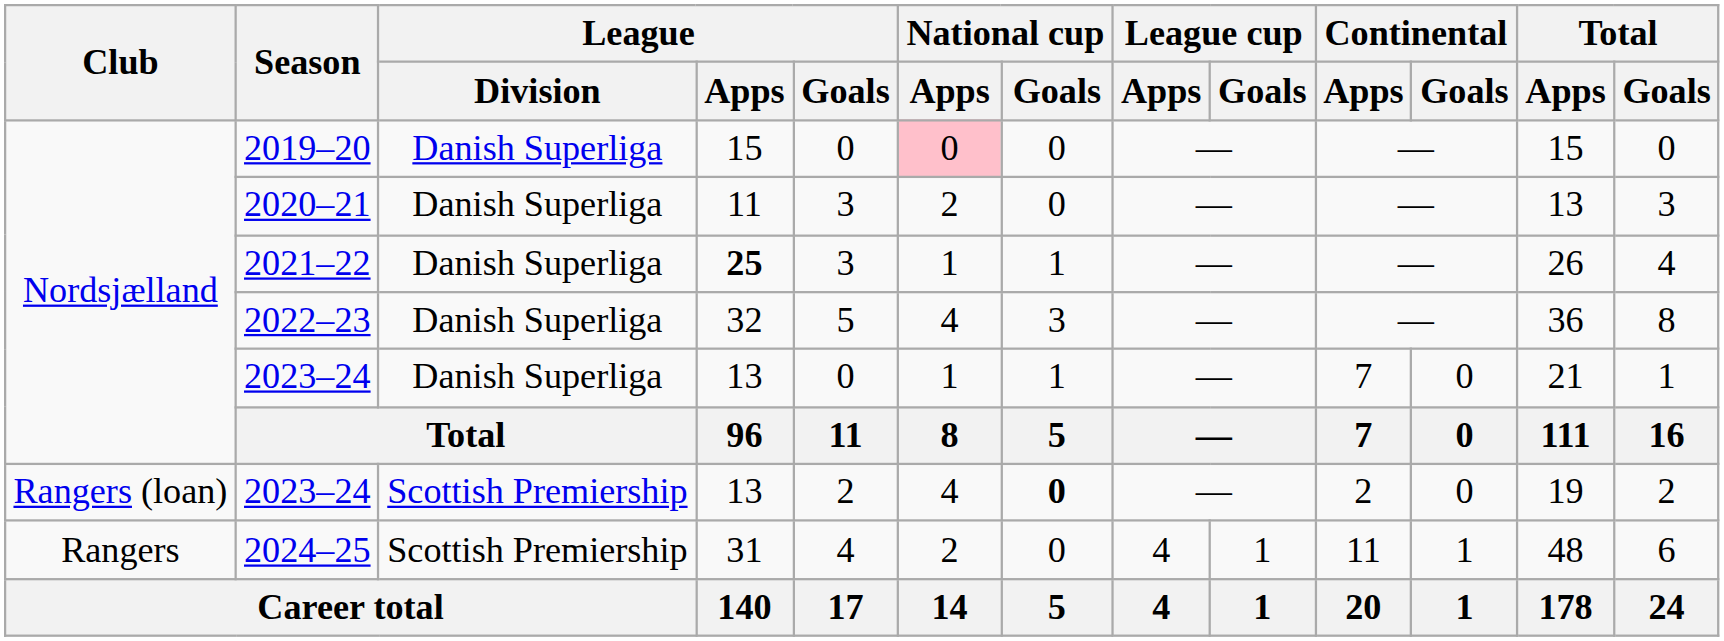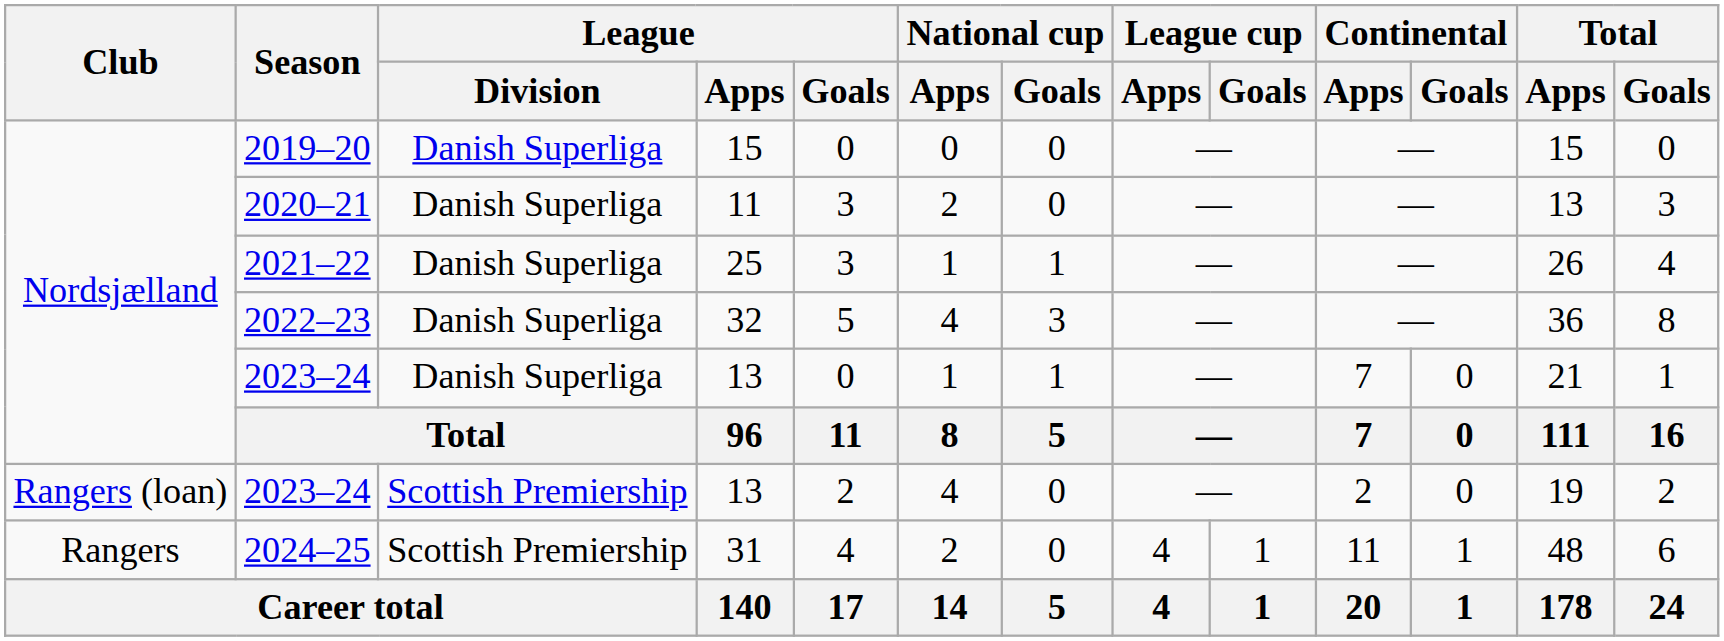2019–20 | National cup / Apps: pink background -> no background
2021–22 | League / Apps: bold -> normal
Rangers (loan) / 2023–24 | National cup / Goals: bold -> normal
